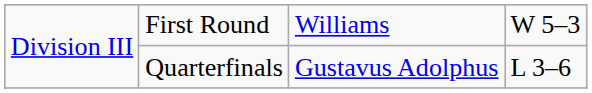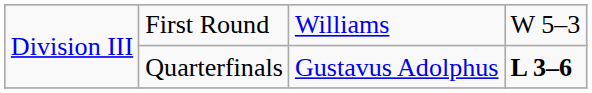Division III / Quarterfinals | column 4: normal -> bold
